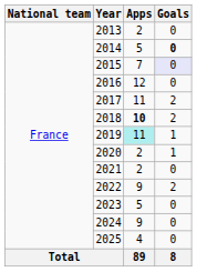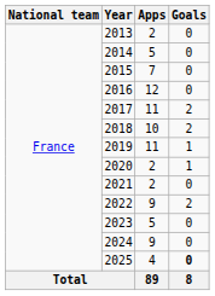2014 | Goals: bold -> normal
2015 | Goals: lavender background -> no background
2018 | Apps: bold -> normal
2019 | Apps: paleturquoise background -> no background
2025 | Goals: normal -> bold
